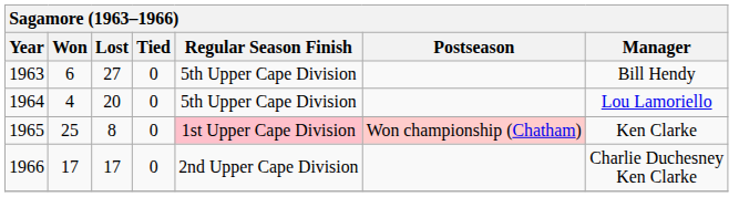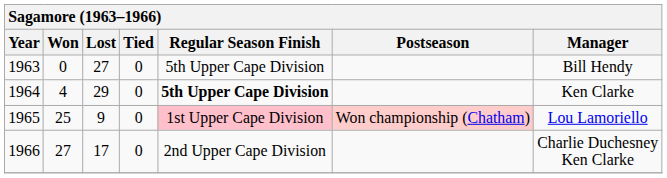1963 | Won: 6 -> 0
1964 | Lost: 20 -> 29
1964 | Regular Season Finish: normal -> bold
1964 | Manager: Lou Lamoriello -> Ken Clarke
1965 | Lost: 8 -> 9
1965 | Manager: Ken Clarke -> Lou Lamoriello
1966 | Won: 17 -> 27
